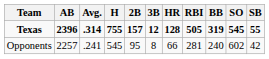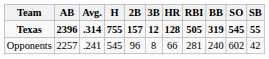Opponents | 2B: 95 -> 96
